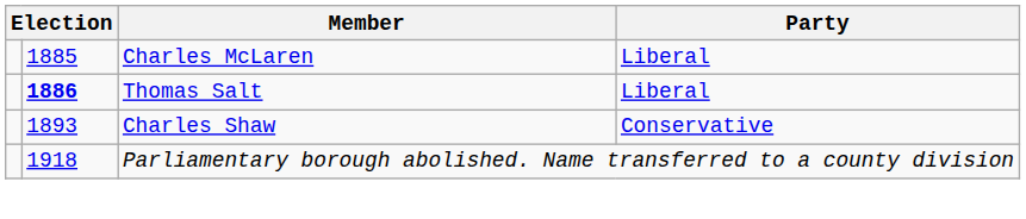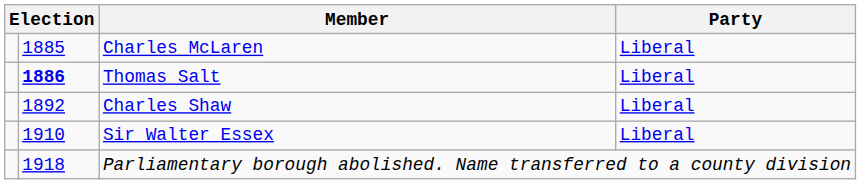Charles Shaw | column 2: 1893 -> 1892
Charles Shaw | Party: Conservative -> Liberal
+ row: 1910 | Sir Walter Essex | Liberal
